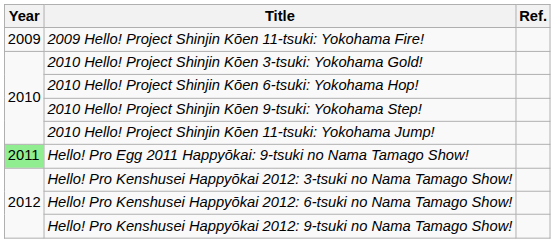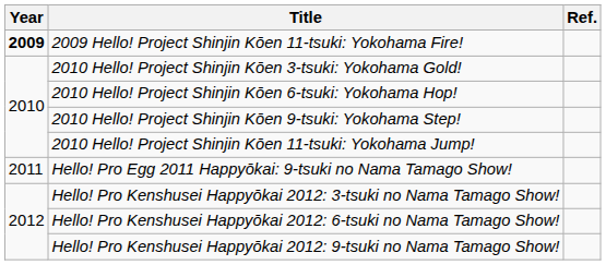2009 Hello! Project Shinjin Kōen 11-tsuki: Yokohama Fire! | Year: normal -> bold
Hello! Pro Egg 2011 Happyōkai: 9-tsuki no Nama Tamago Show! | Year: lightgreen background -> no background
